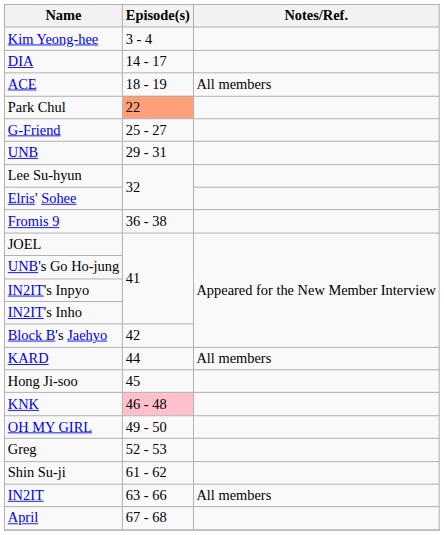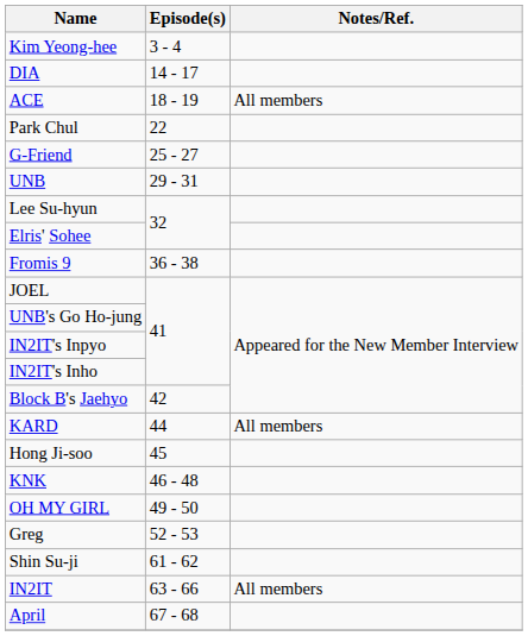Park Chul | Episode(s): lightsalmon background -> no background
KNK | Episode(s): pink background -> no background
